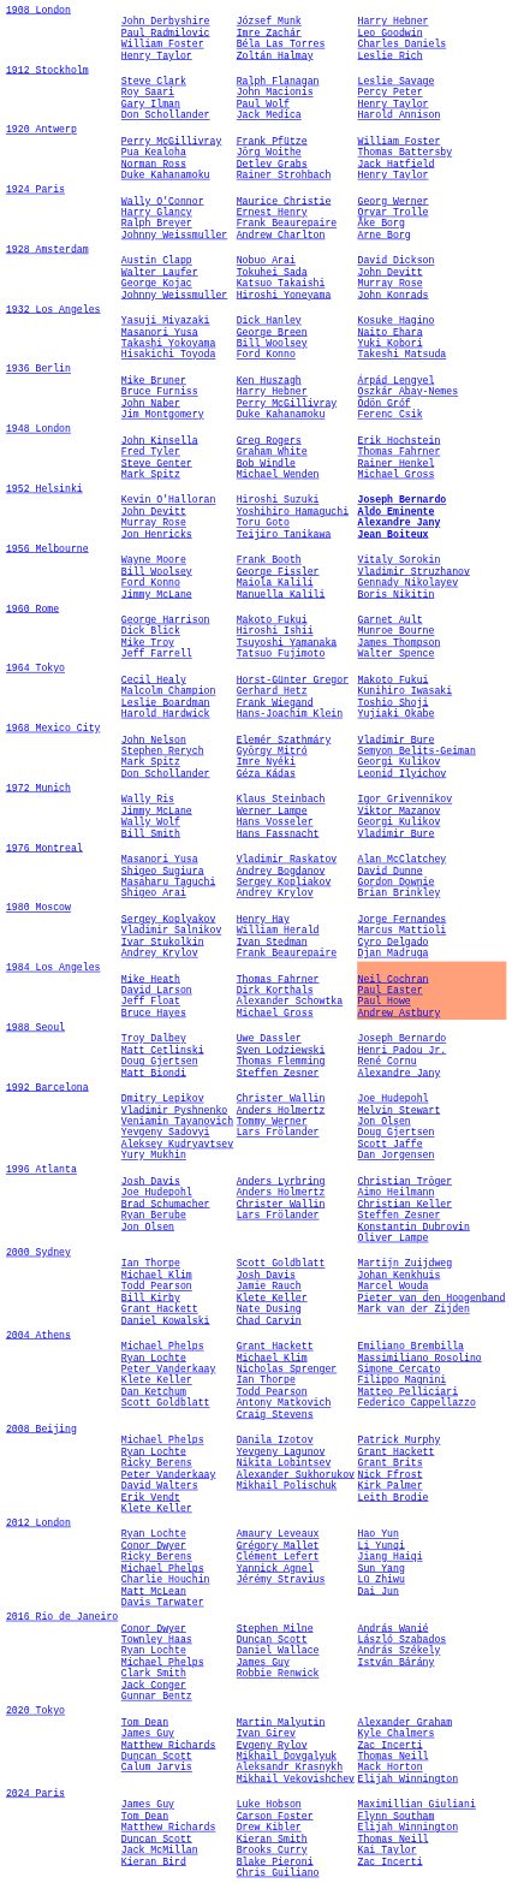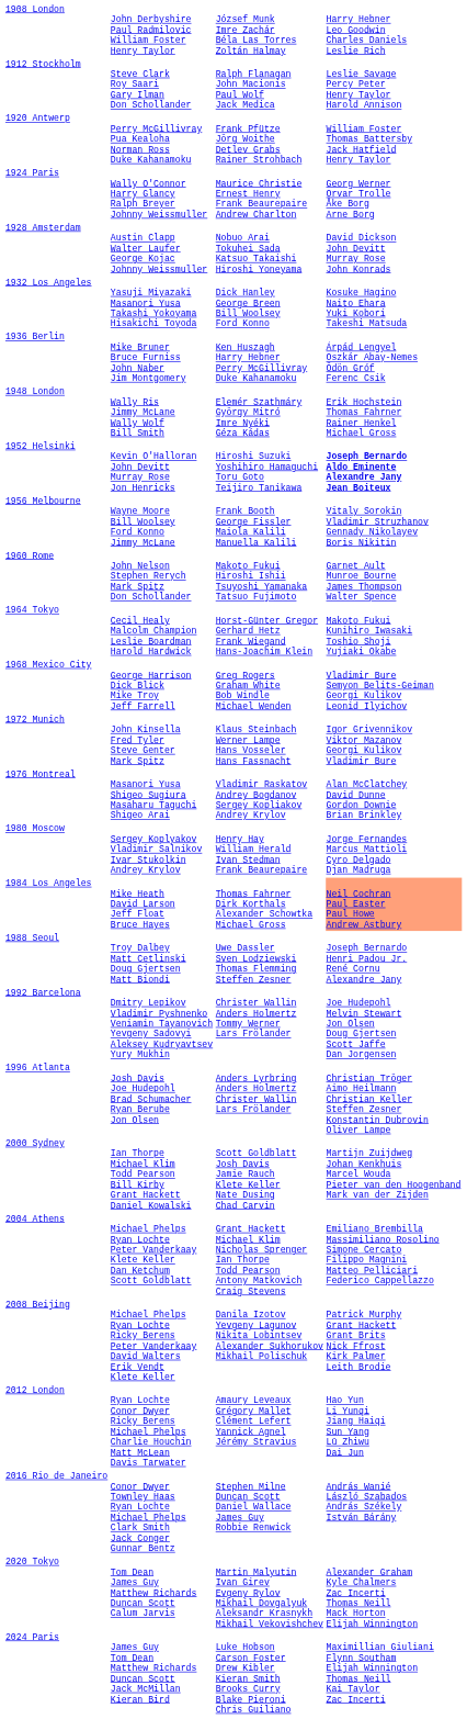1948 London | column 2: John Kinsella Fred Tyler Steve Genter Mark Spitz -> Wally Ris Jimmy McLane Wally Wolf Bill Smith
1948 London | column 3: Greg Rogers Graham White Bob Windle Michael Wenden -> Elemér Szathmáry György Mitró Imre Nyéki Géza Kádas
1960 Rome | column 2: George Harrison Dick Blick Mike Troy Jeff Farrell -> John Nelson Stephen Rerych Mark Spitz Don Schollander
1968 Mexico City | column 2: John Nelson Stephen Rerych Mark Spitz Don Schollander -> George Harrison Dick Blick Mike Troy Jeff Farrell
1968 Mexico City | column 3: Elemér Szathmáry György Mitró Imre Nyéki Géza Kádas -> Greg Rogers Graham White Bob Windle Michael Wenden
1972 Munich | column 2: Wally Ris Jimmy McLane Wally Wolf Bill Smith -> John Kinsella Fred Tyler Steve Genter Mark Spitz
